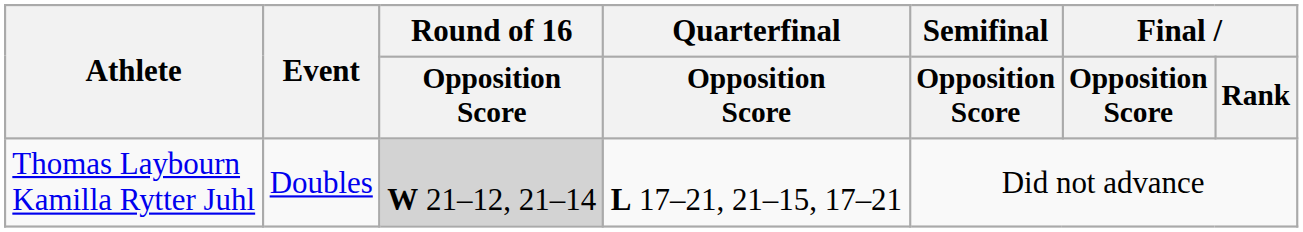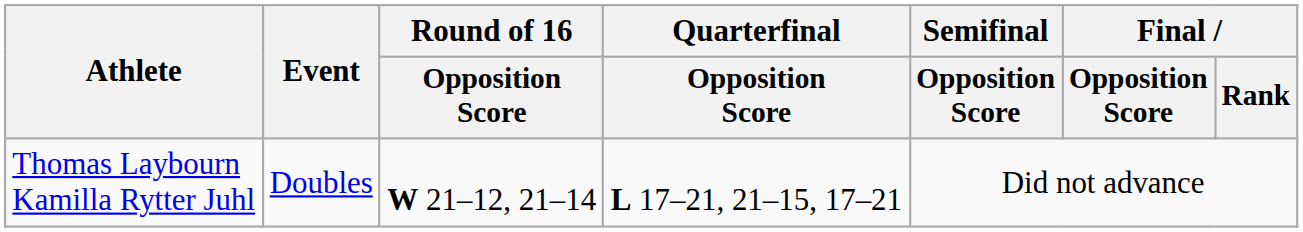Thomas Laybourn Kamilla Rytter Juhl | Round of 16 / Opposition Score: lightgrey background -> no background
